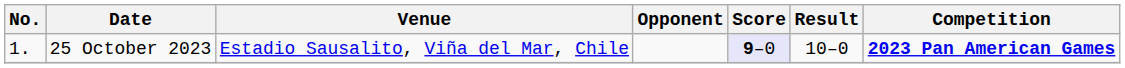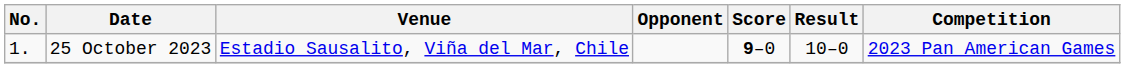25 October 2023 | Score: lavender background -> no background
25 October 2023 | Competition: bold -> normal
